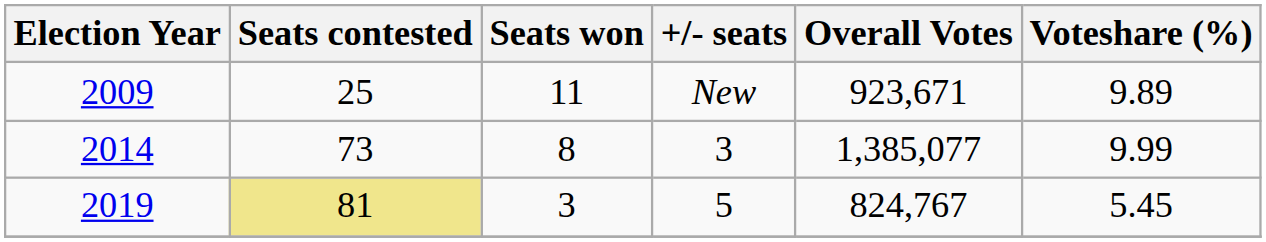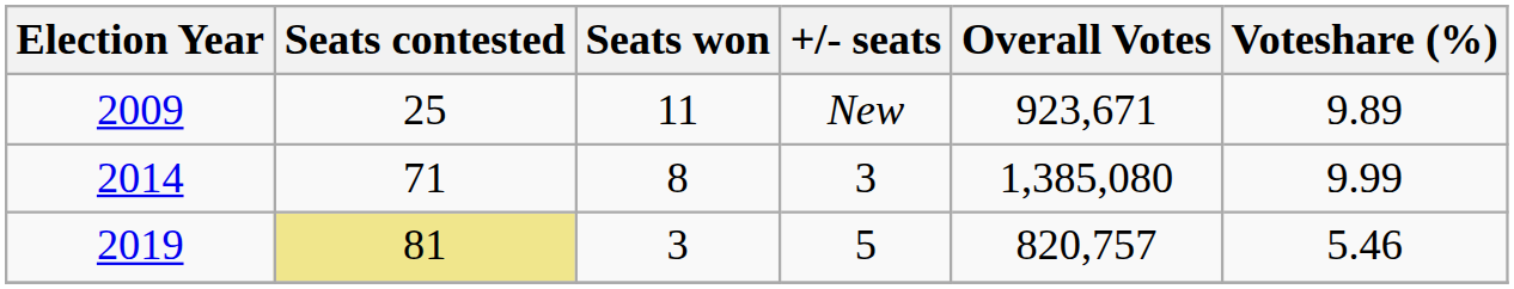2014 | Seats contested: 73 -> 71
2014 | Overall Votes: 1,385,077 -> 1,385,080
2019 | Overall Votes: 824,767 -> 820,757
2019 | Voteshare (%): 5.45 -> 5.46
